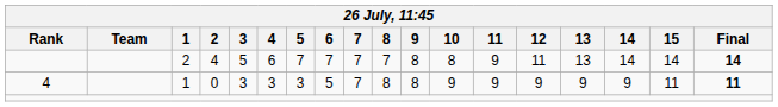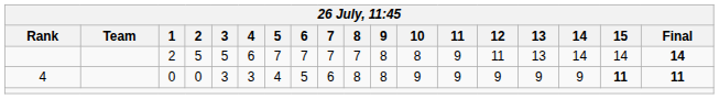row 3 | 2: 4 -> 5
row 4 | 1: 1 -> 0
row 4 | 5: 3 -> 4
row 4 | 7: 7 -> 6
row 4 | 15: normal -> bold
